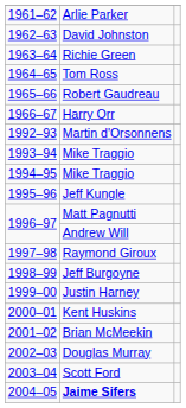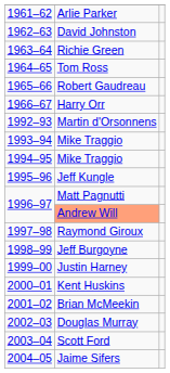Andrew Will | column 2: no background -> lightsalmon background
Jaime Sifers | column 2: bold -> normal
